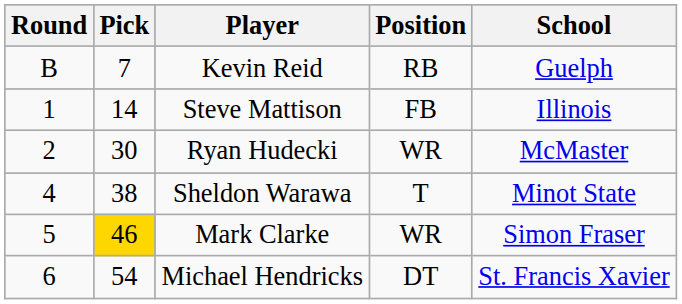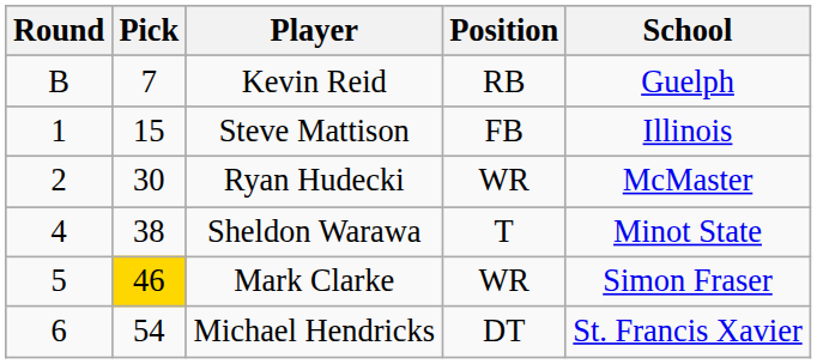Steve Mattison | Pick: 14 -> 15
